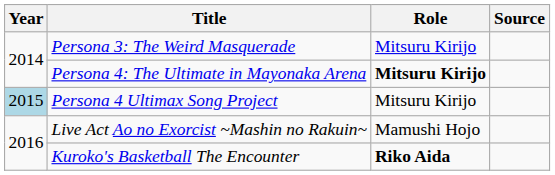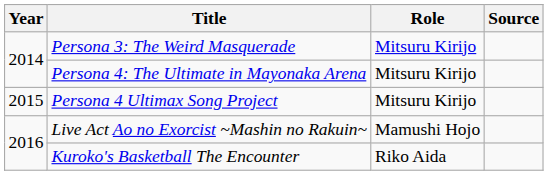Persona 4: The Ultimate in Mayonaka Arena | Role: bold -> normal
Persona 4 Ultimax Song Project | Year: lightblue background -> no background
Kuroko's Basketball The Encounter | Role: bold -> normal
